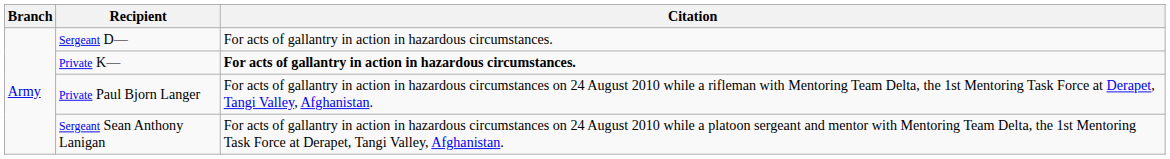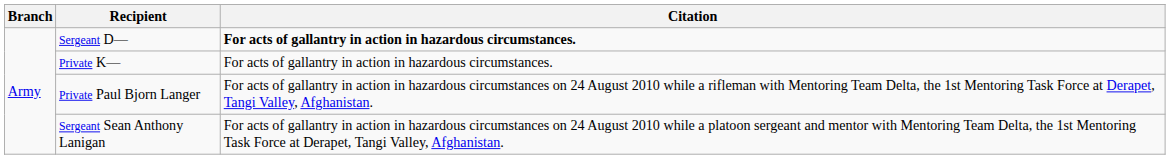Sergeant D— | Citation: normal -> bold
Private K— | Citation: bold -> normal
